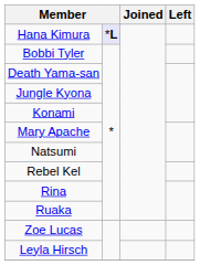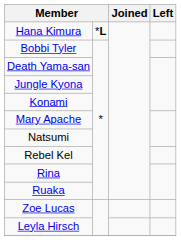Hana Kimura | column 2: lavender background -> no background
